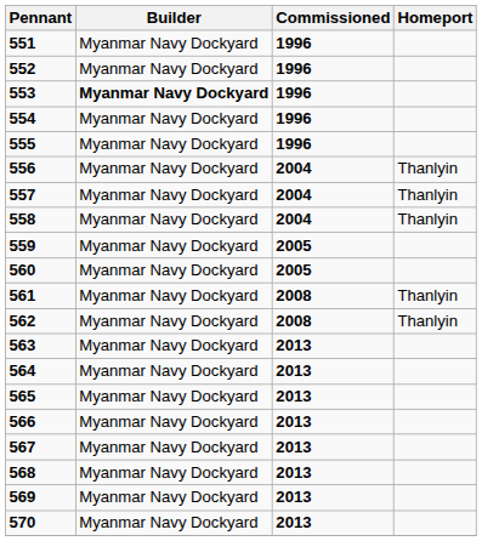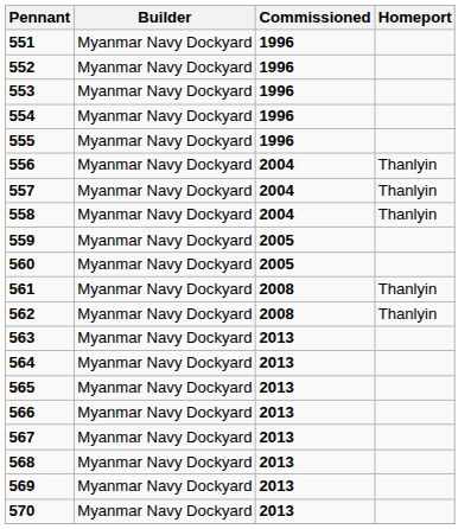553 | Builder: bold -> normal
